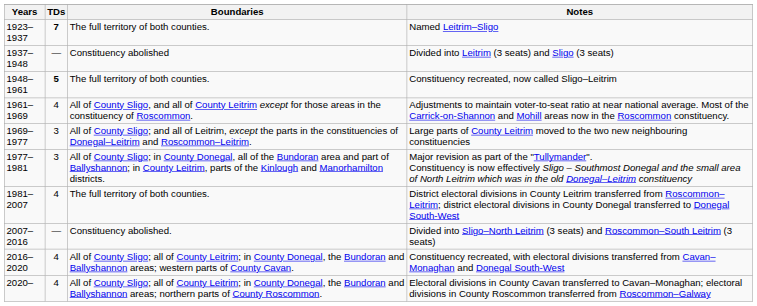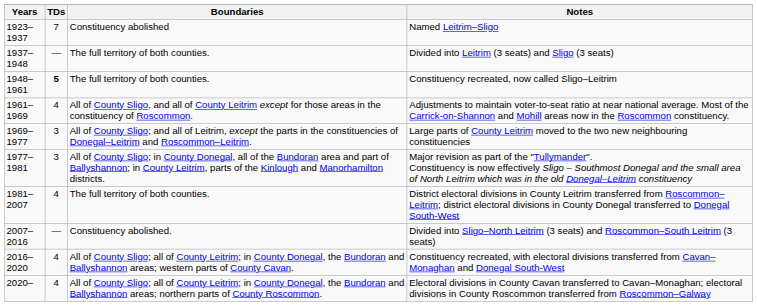Named Leitrim–Sligo | TDs: bold -> normal
Named Leitrim–Sligo | Boundaries: The full territory of both counties. -> Constituency abolished
Divided into Leitrim (3 seats) and Sligo (3 seats) | Boundaries: Constituency abolished -> The full territory of both counties.
